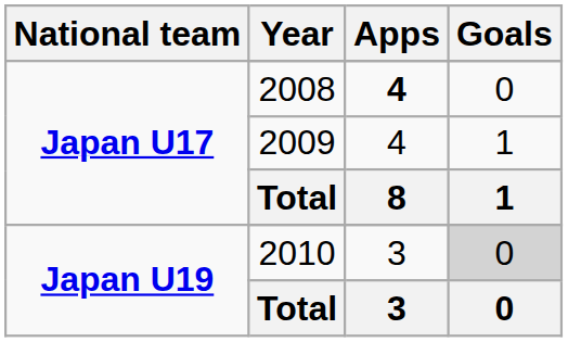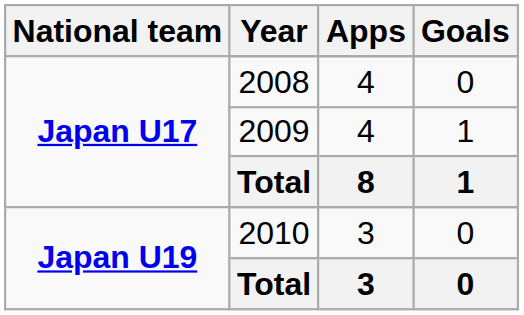2008 | Apps: bold -> normal
2010 | Goals: lightgrey background -> no background
